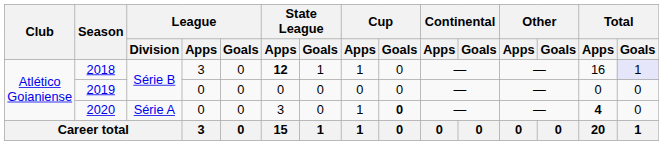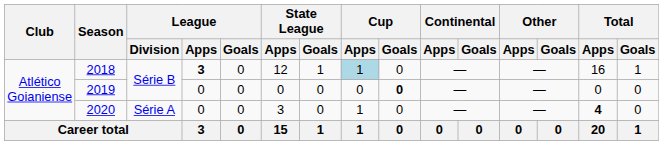2018 | League / Apps: normal -> bold
2018 | State League / Apps: bold -> normal
2018 | Cup / Apps: no background -> lightblue background
2018 | Total / Goals: lavender background -> no background
2019 | Cup / Goals: normal -> bold
2020 | Cup / Goals: bold -> normal
